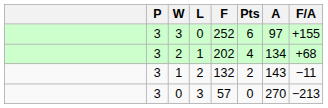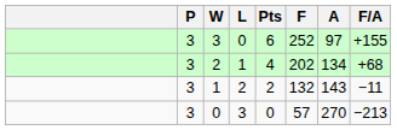columns swapped: Pts <-> F
